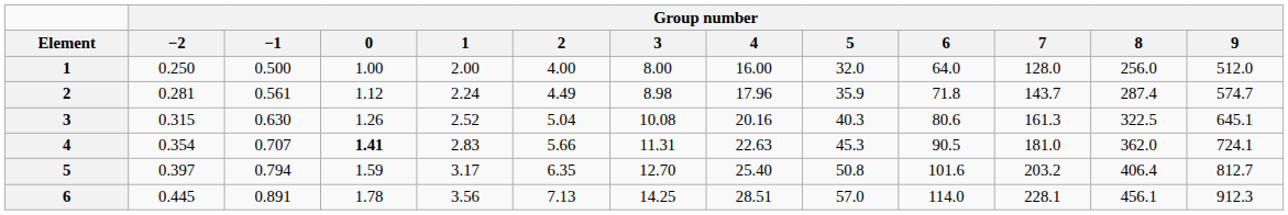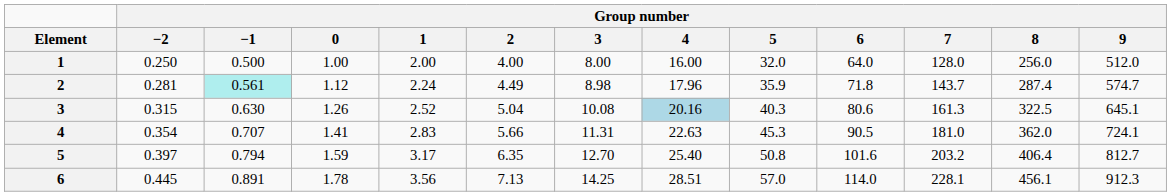row 4 | Group number / −1: no background -> paleturquoise background
row 5 | Group number / 4: no background -> lightblue background
row 6 | Group number / 0: bold -> normal
